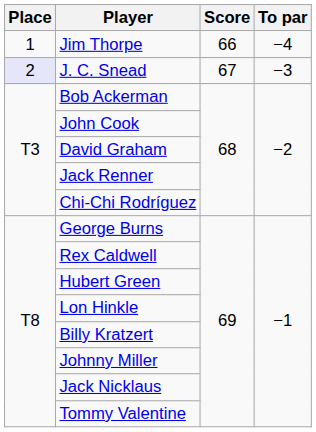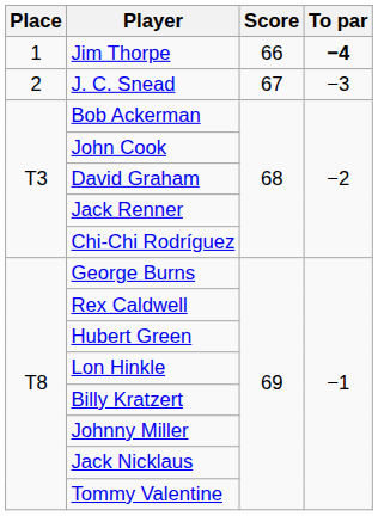Jim Thorpe | To par: normal -> bold
J. C. Snead | Place: lavender background -> no background
